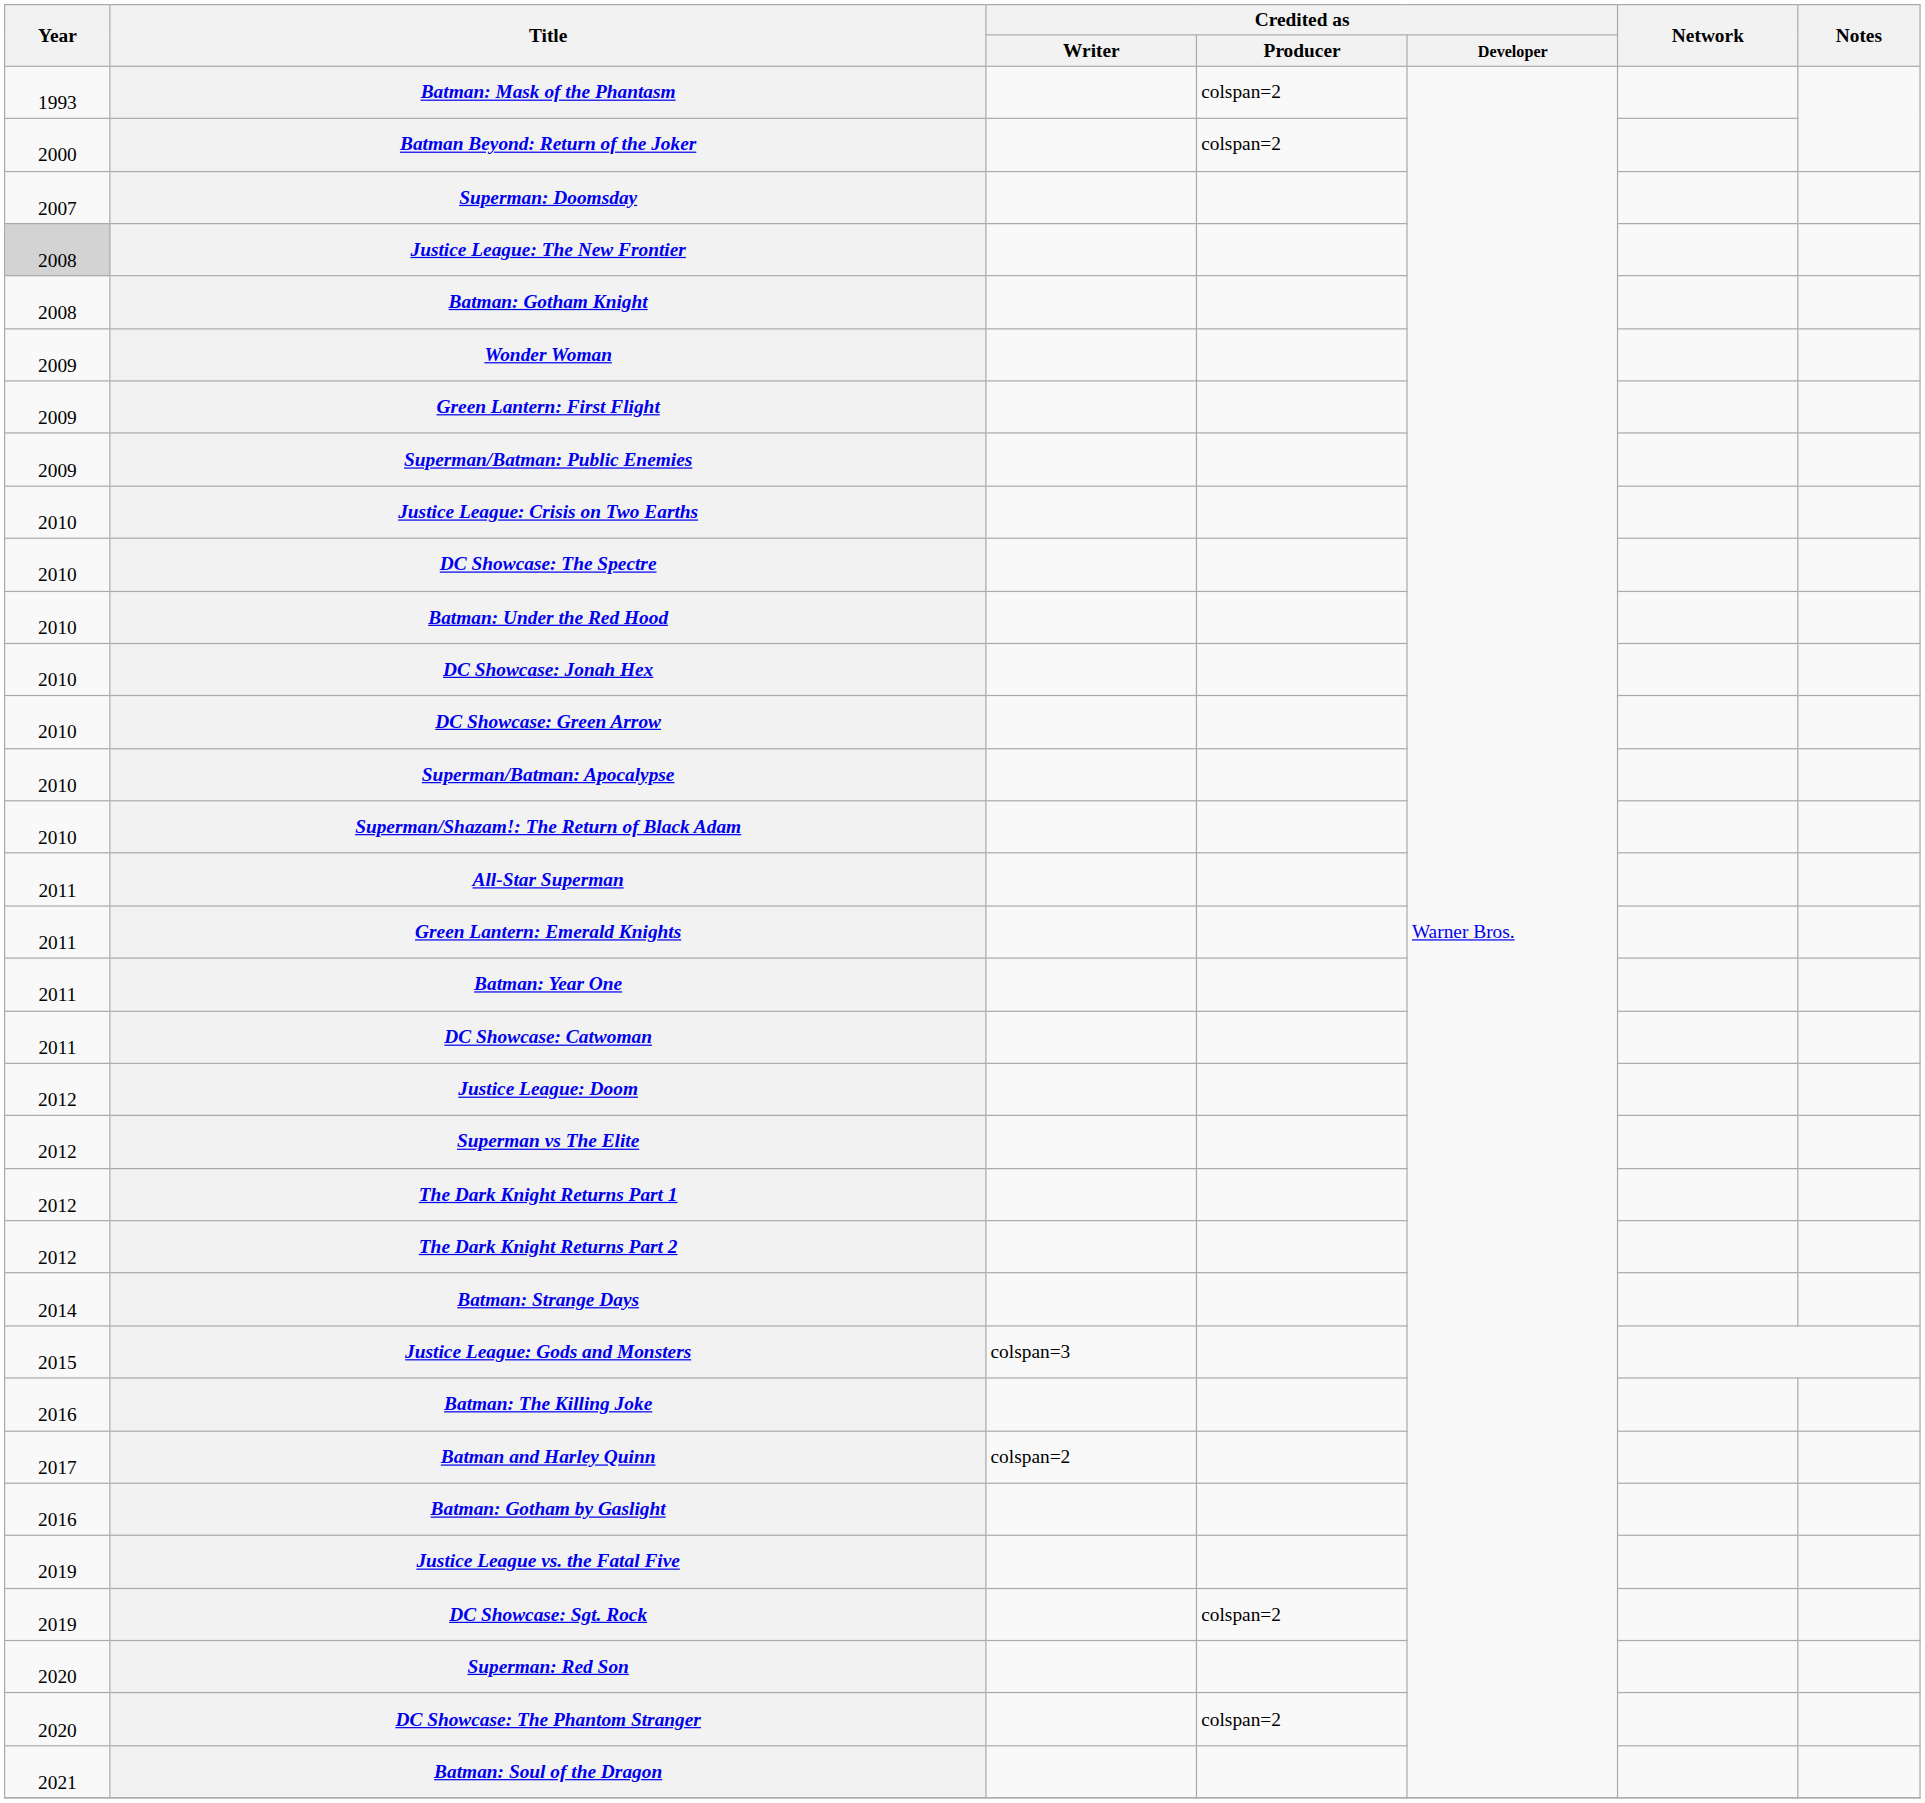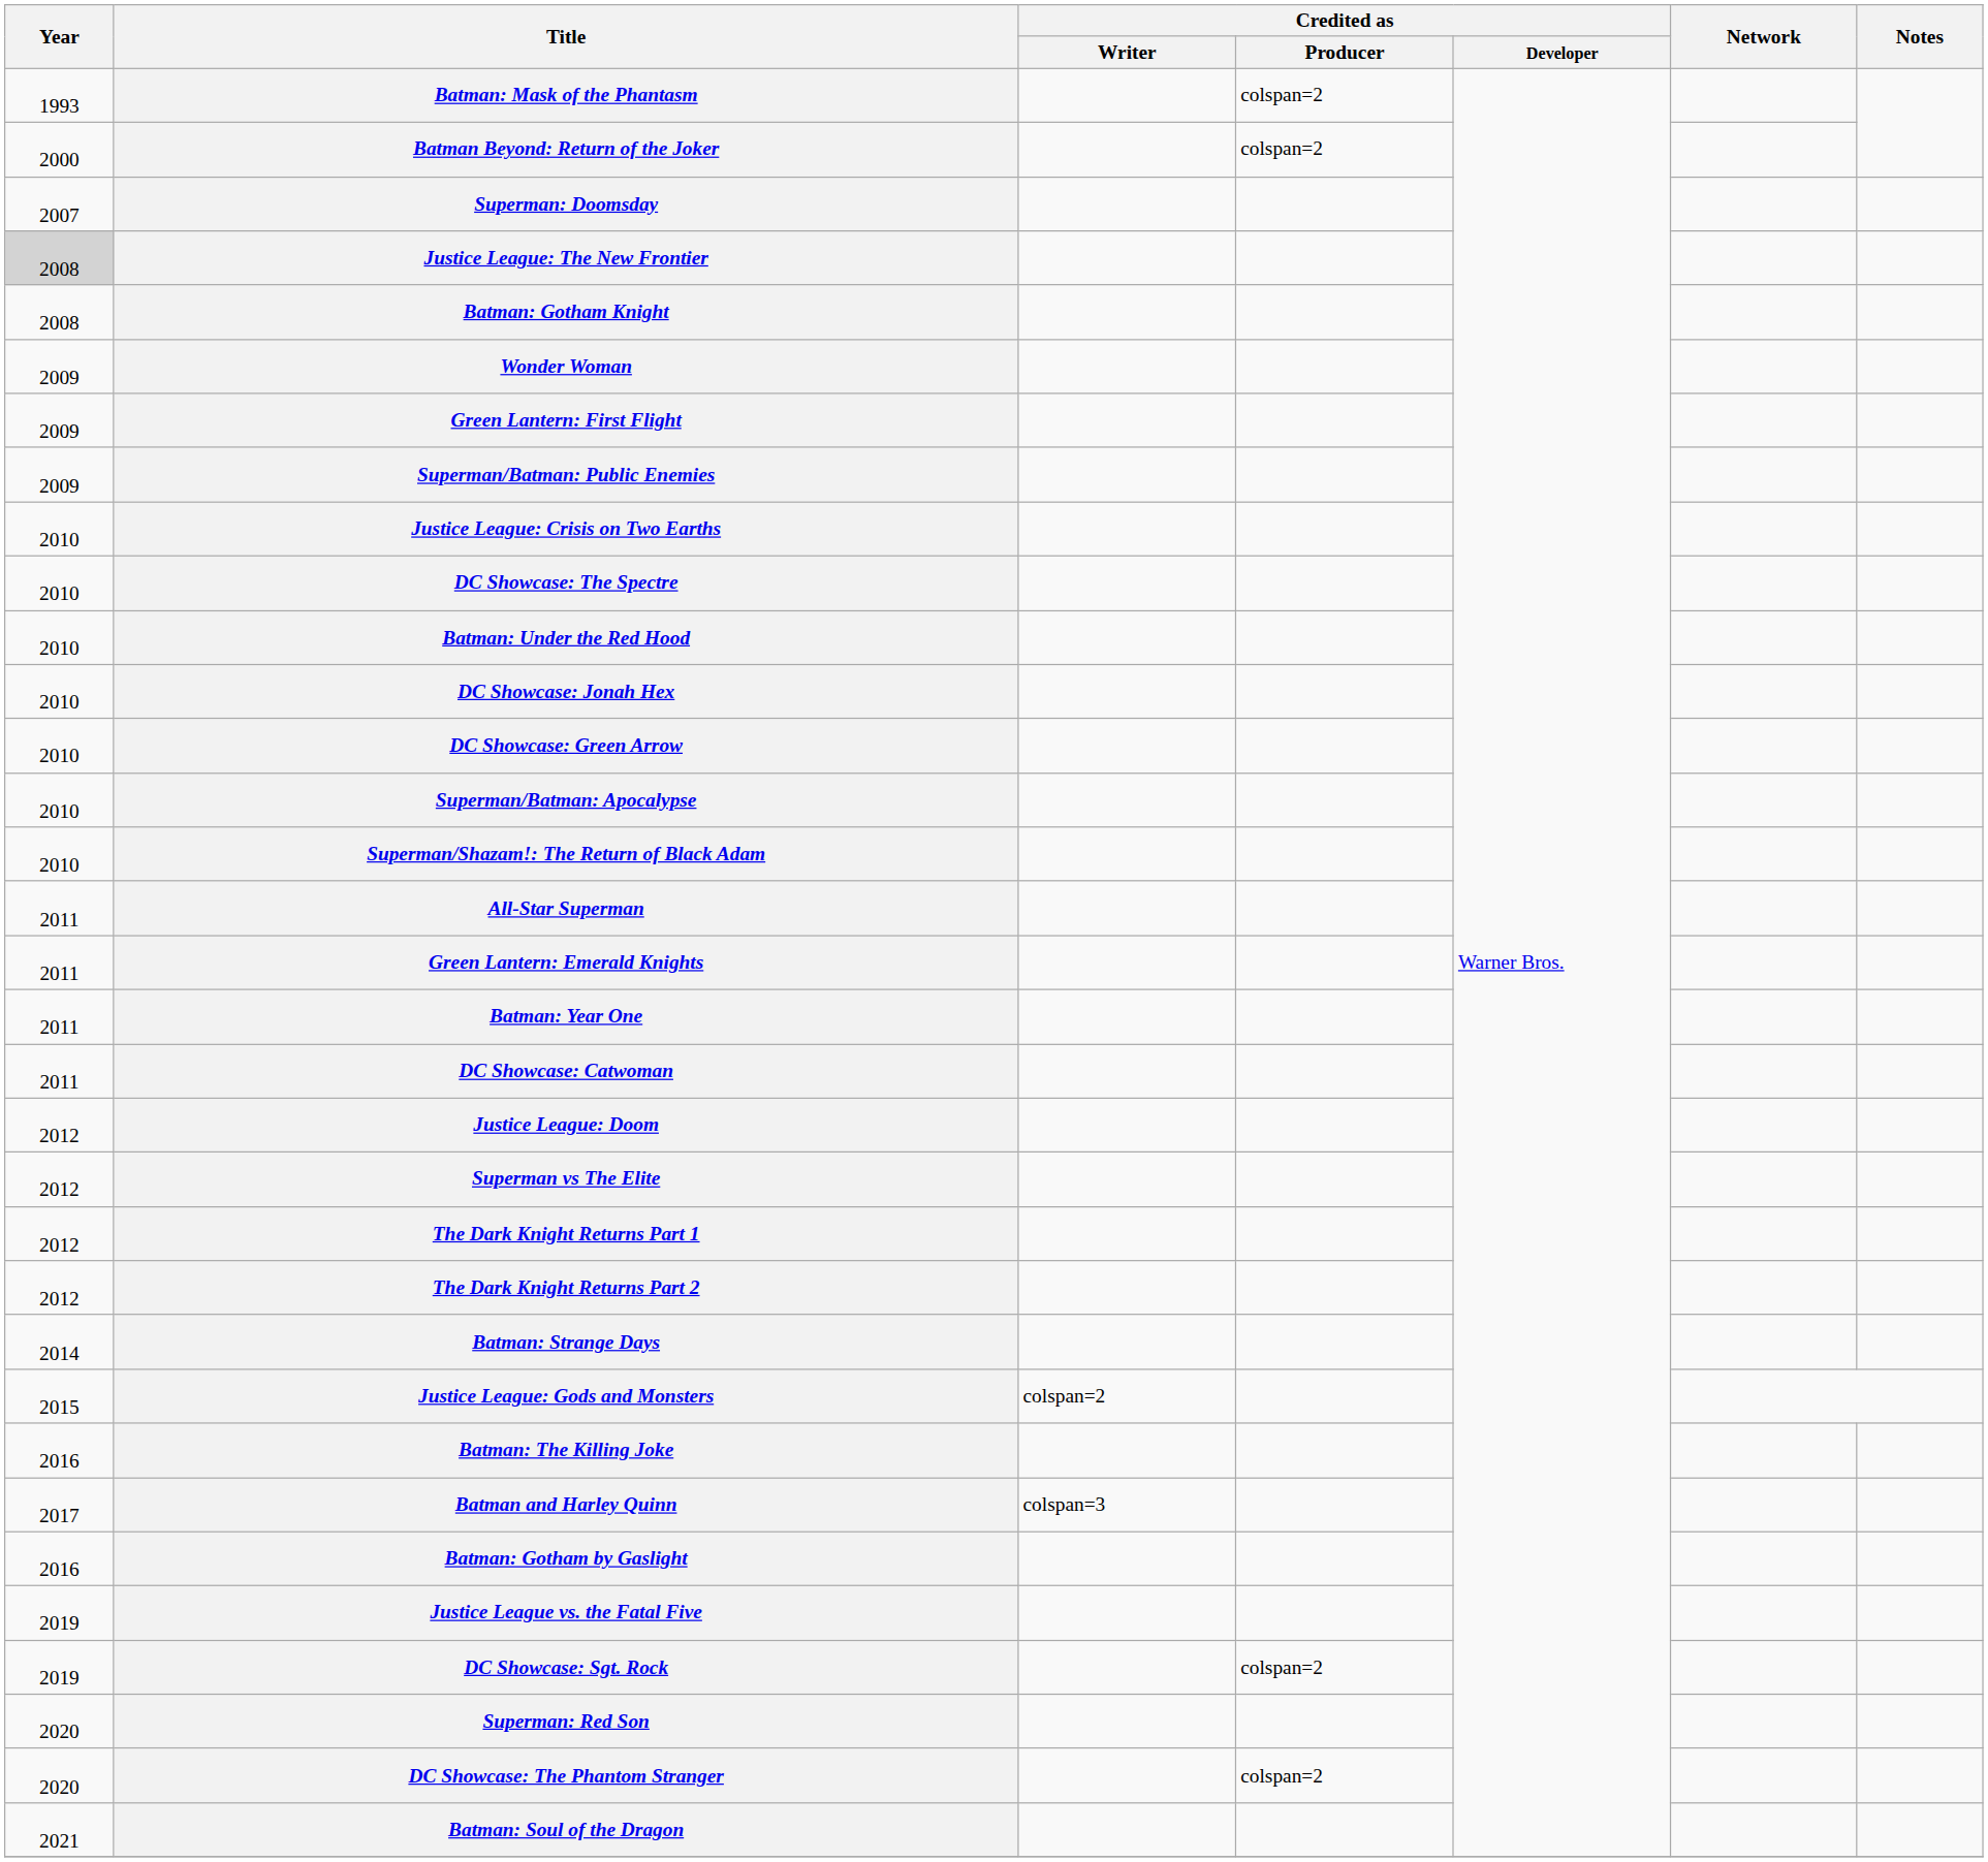Justice League: Gods and Monsters | Credited as / Writer: colspan=3 -> colspan=2
Batman and Harley Quinn | Credited as / Writer: colspan=2 -> colspan=3
